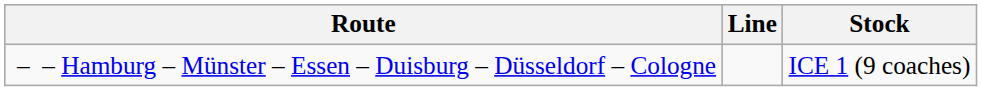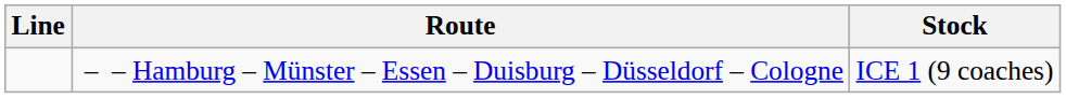columns swapped: Line <-> Route
